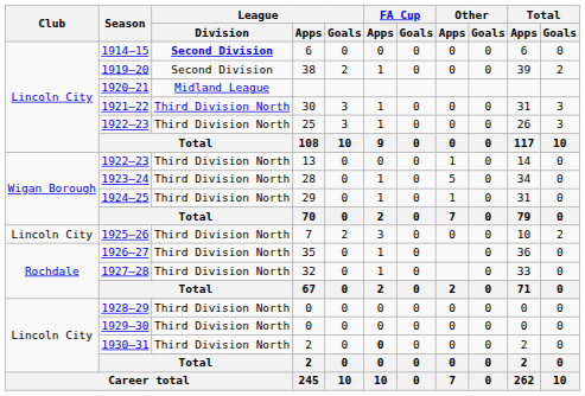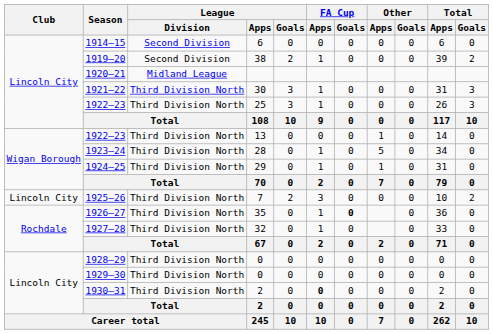1914–15 | League / Division: bold -> normal
1926–27 | FA Cup / Goals: normal -> bold
